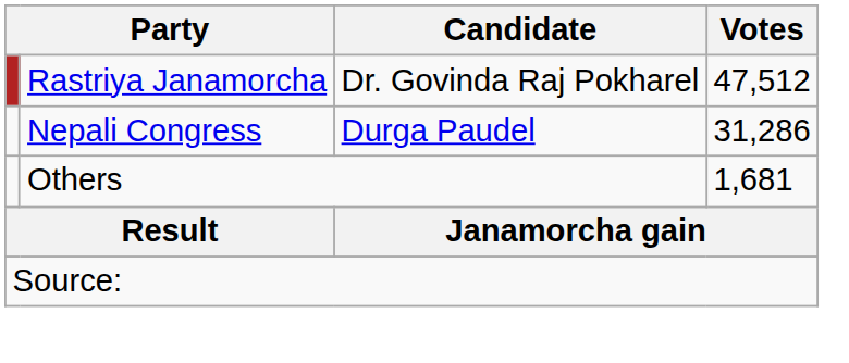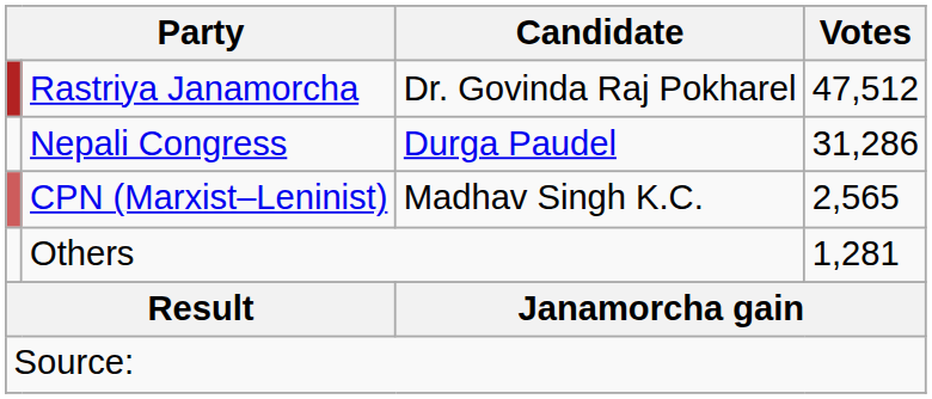+ row: CPN (Marxist–Leninist) | Madhav Singh K.C. | 2,565
Others | Votes: 1,681 -> 1,281
